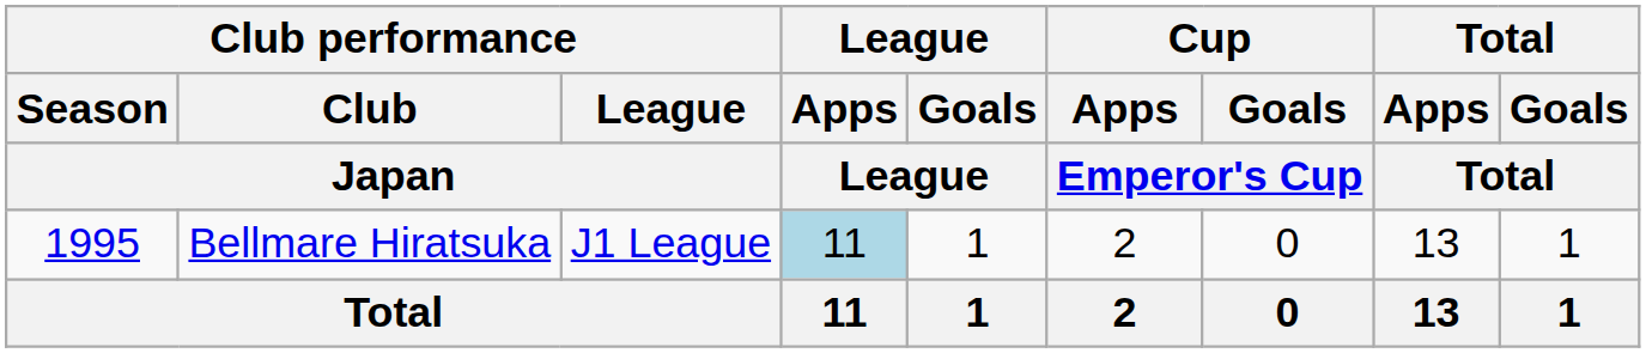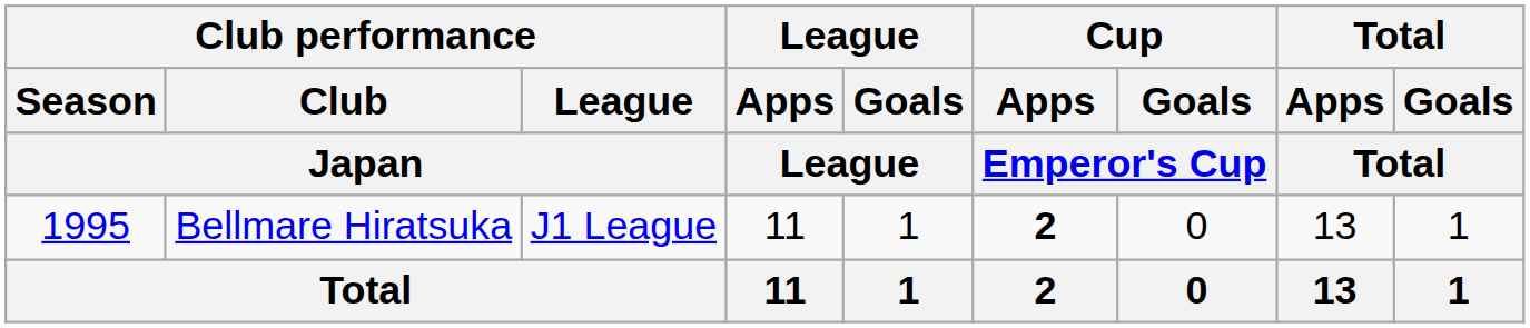Bellmare Hiratsuka | League / Apps / League: lightblue background -> no background
Bellmare Hiratsuka | Cup / Apps / Emperor's Cup: normal -> bold
